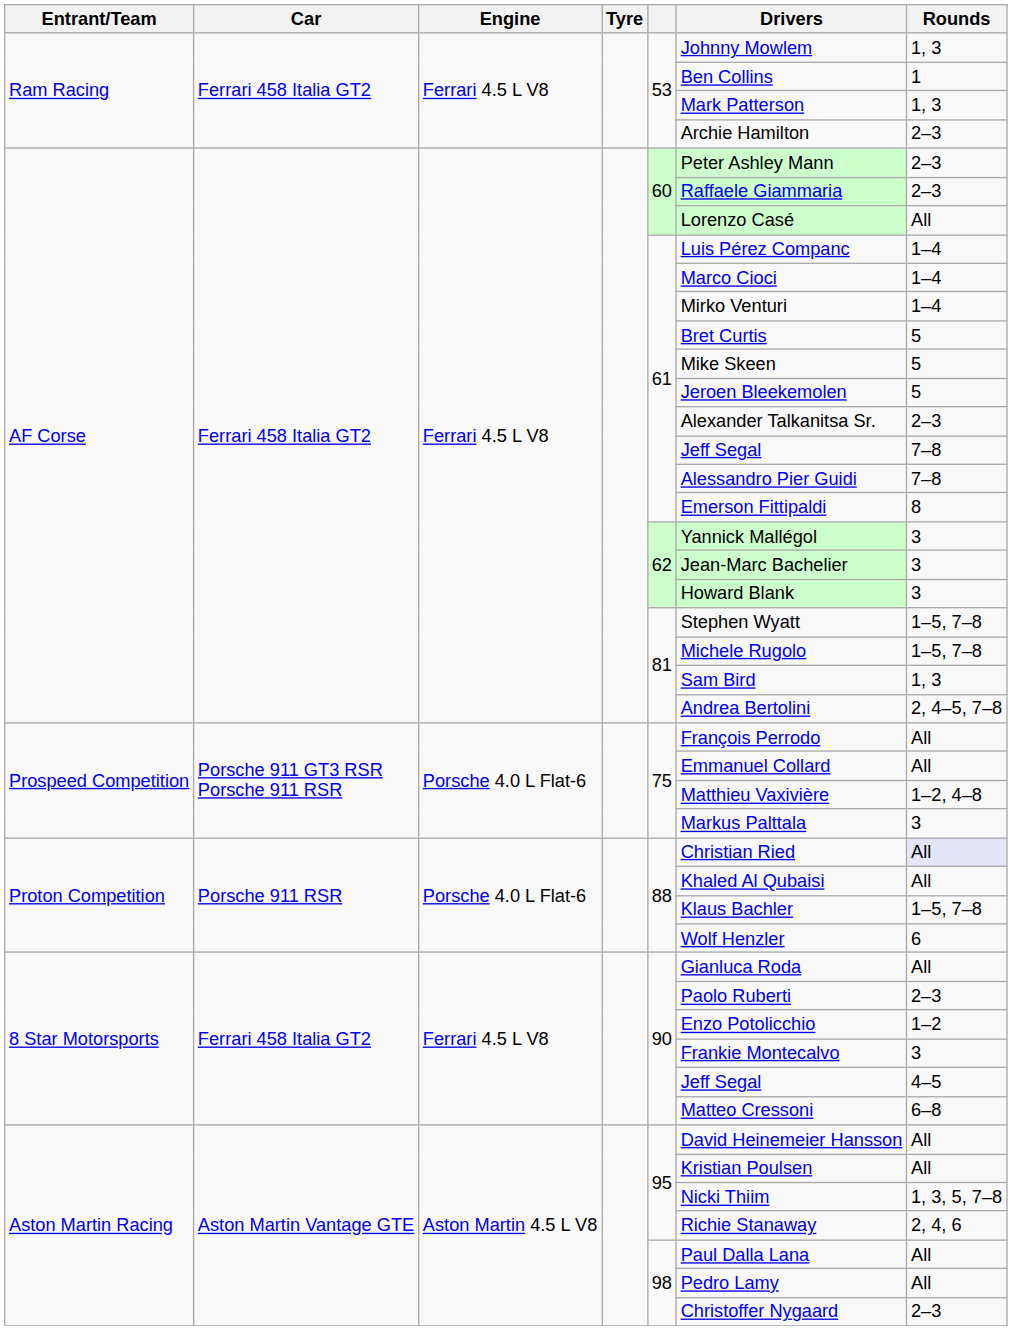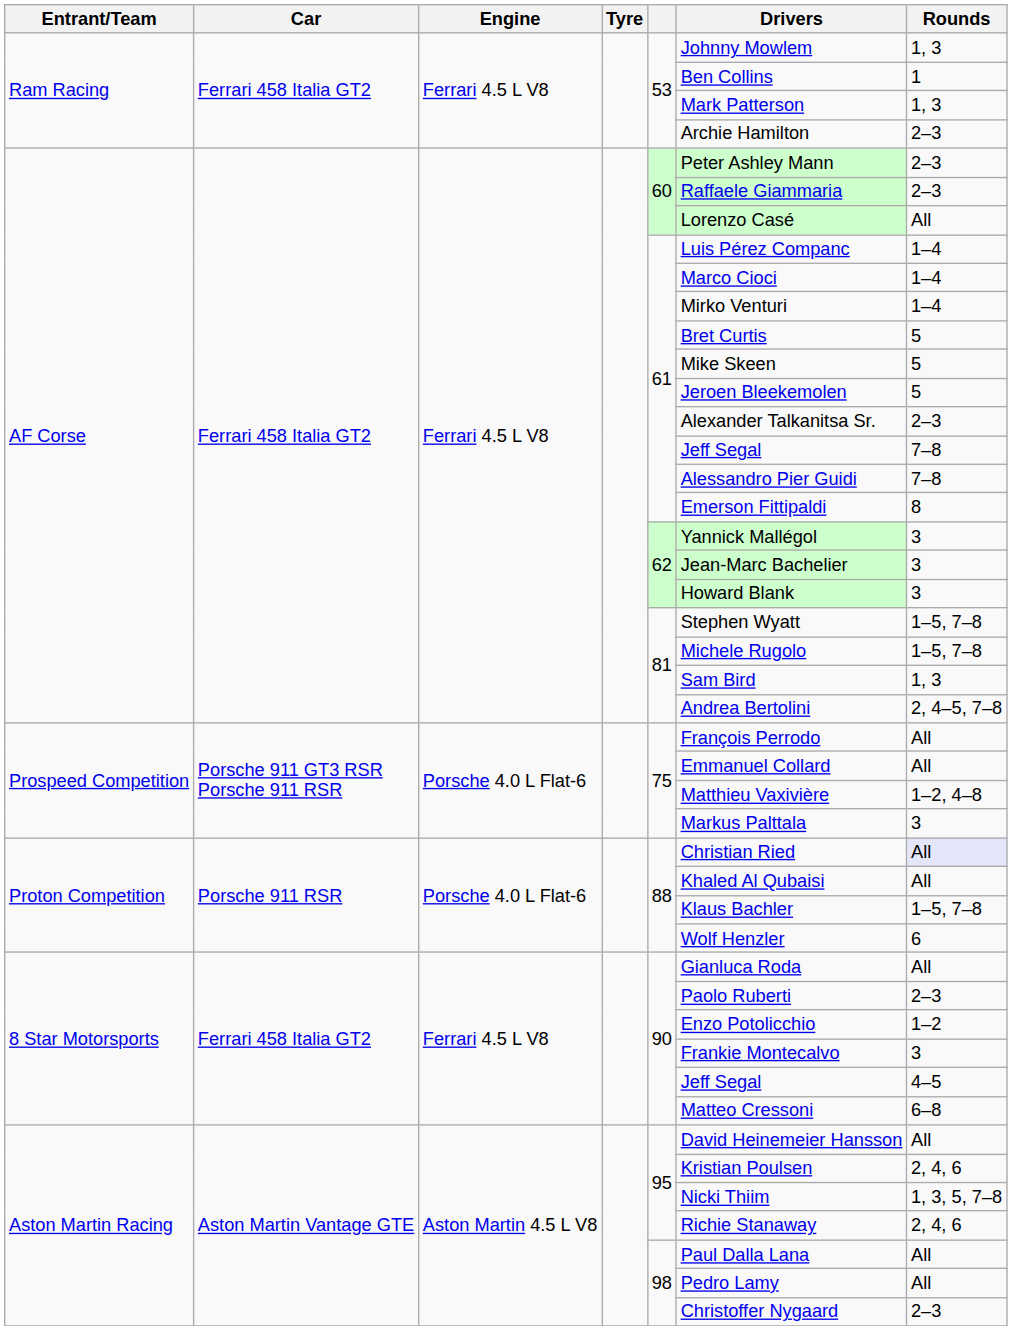row 41 | Rounds: All -> 2, 4, 6
